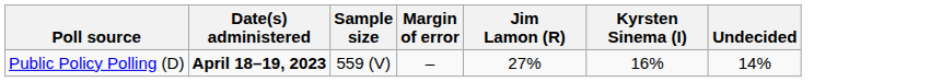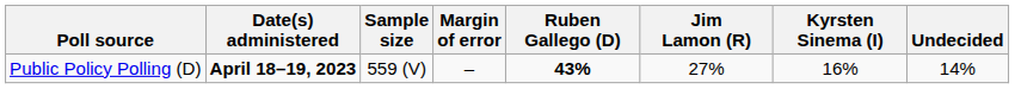+ column: Ruben Gallego (D) | 43%
